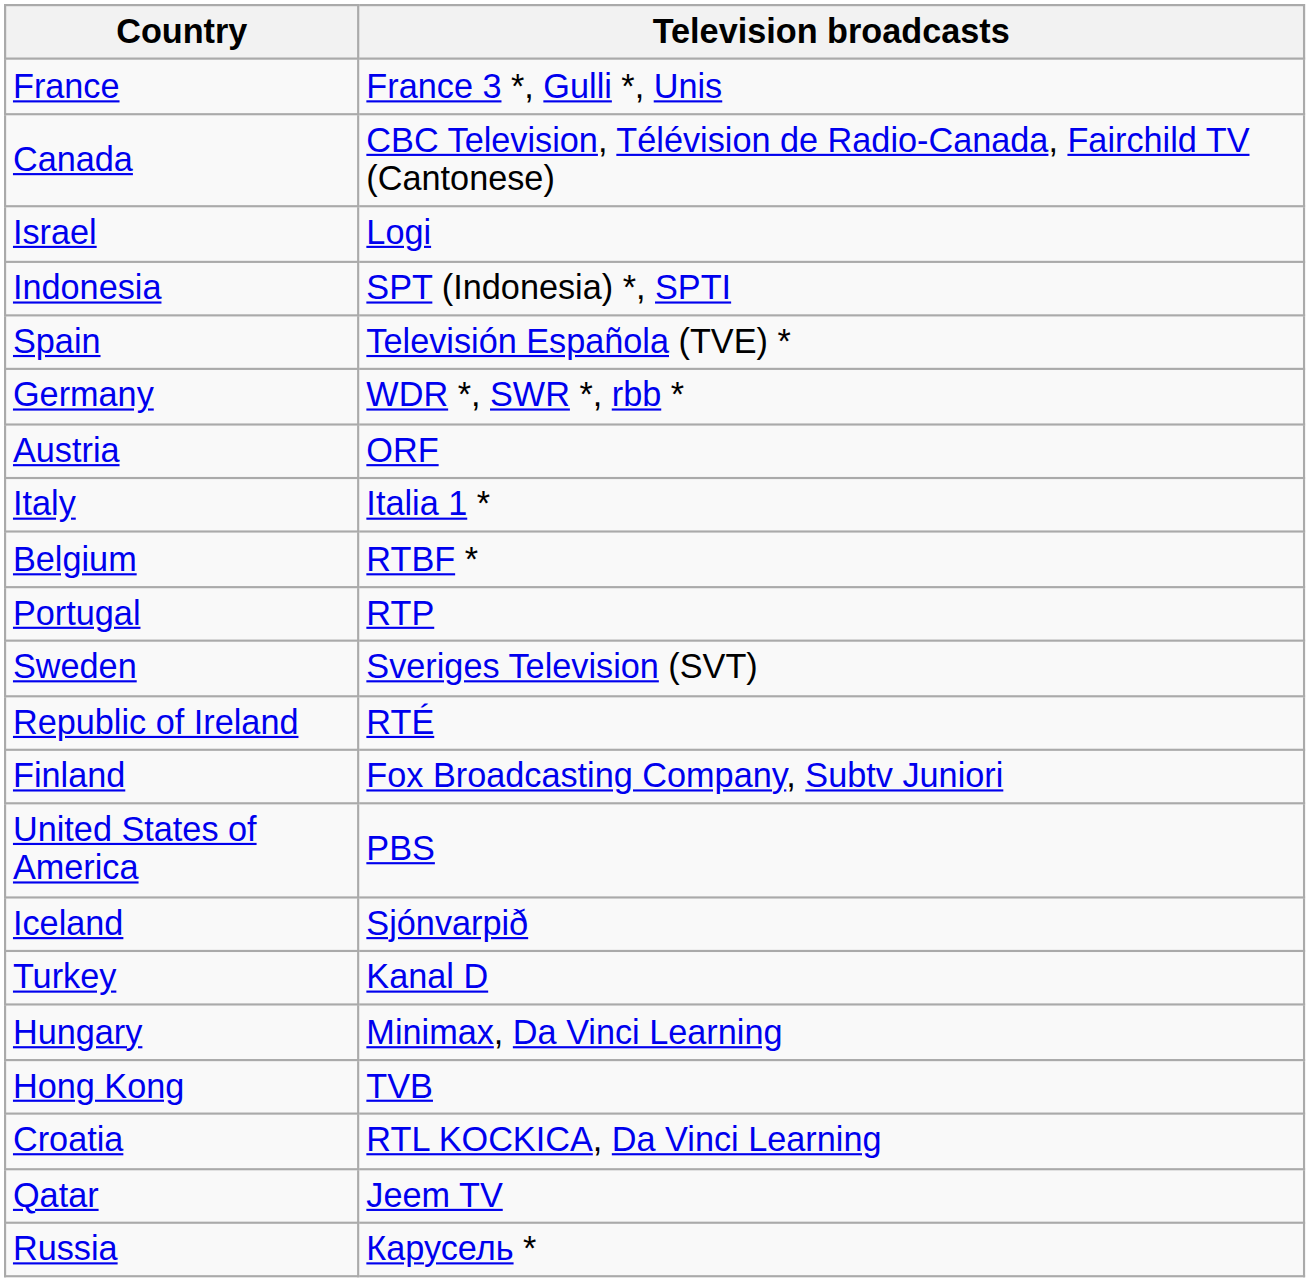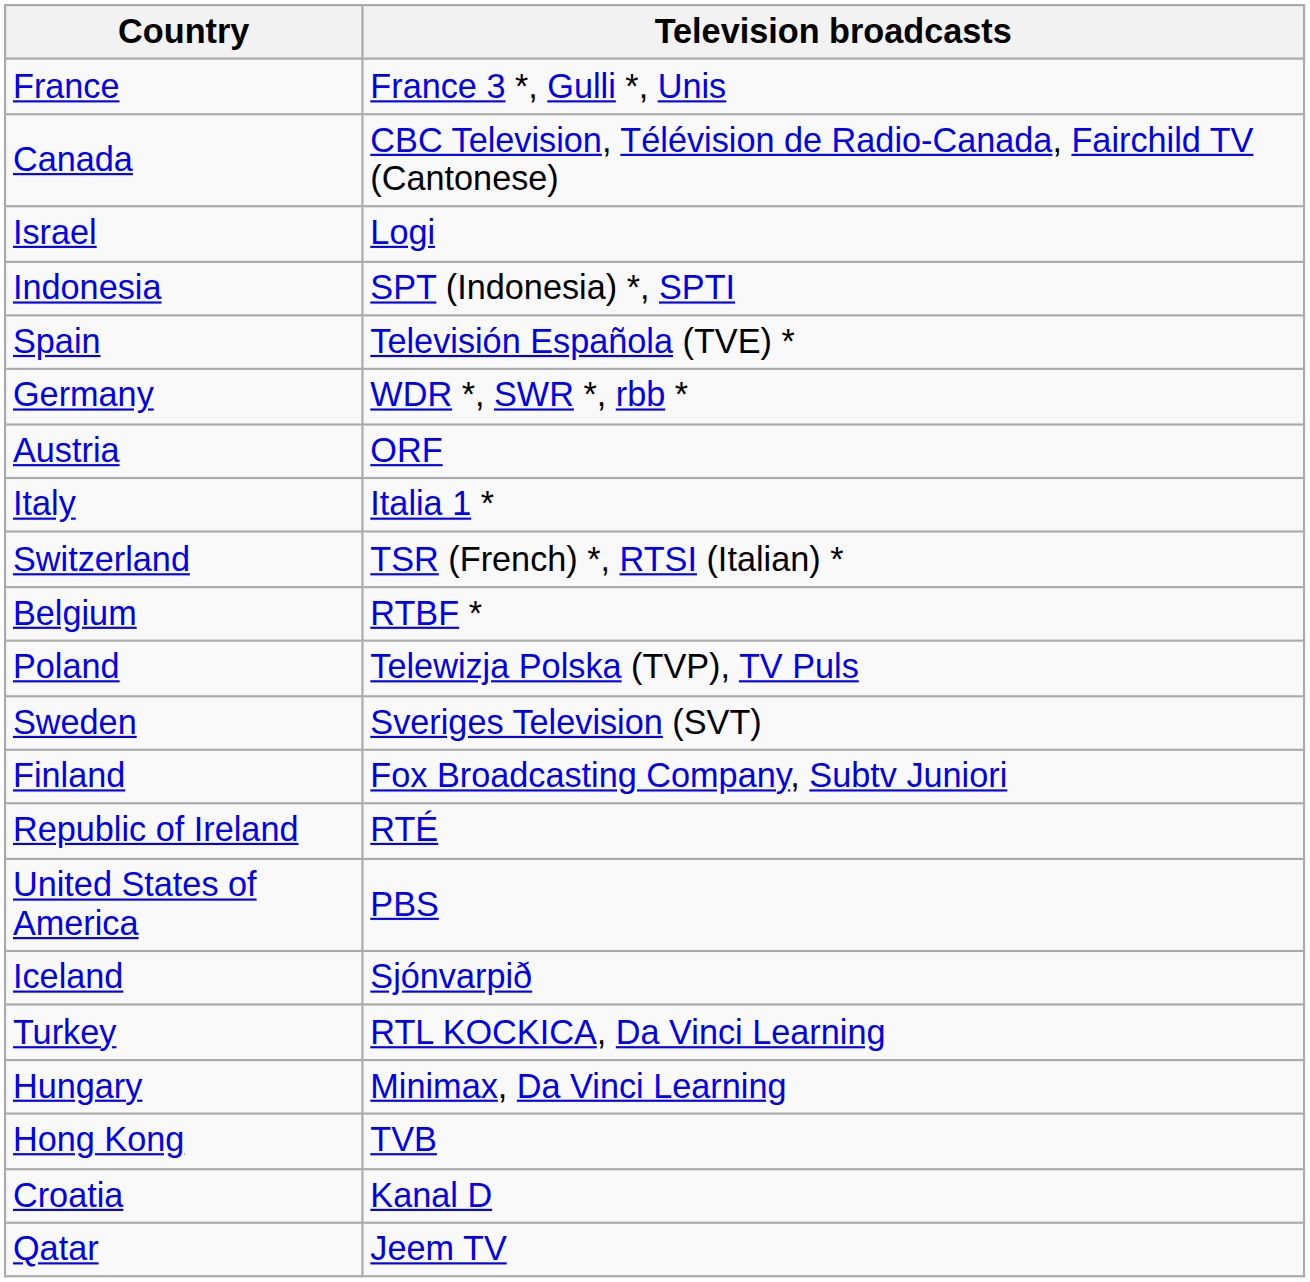+ row: Switzerland | TSR (French) *, RTSI (Italian) *
+ row: Poland | Telewizja Polska (TVP), TV Puls
- row: Portugal | RTP
rows swapped: Finland <-> Republic of Ireland
Turkey | Television broadcasts: Kanal D -> RTL KOCKICA, Da Vinci Learning
Croatia | Television broadcasts: RTL KOCKICA, Da Vinci Learning -> Kanal D
- row: Russia | Карусель *
